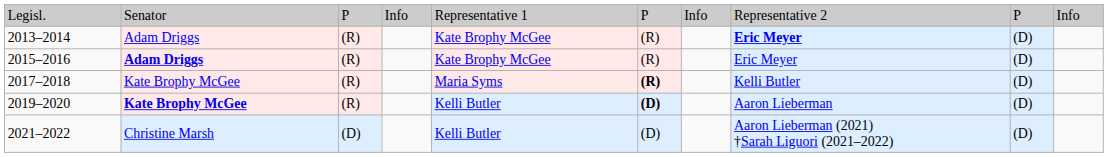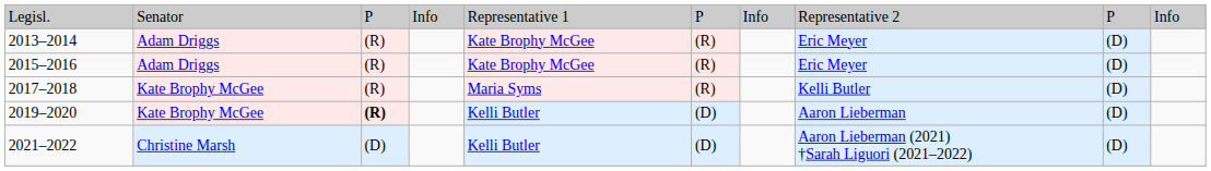2013–2014 | column 8: bold -> normal
2015–2016 | column 2: bold -> normal
2017–2018 | column 6: bold -> normal
2019–2020 | column 2: bold -> normal
2019–2020 | column 3: normal -> bold
2019–2020 | column 6: bold -> normal
